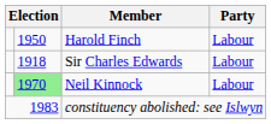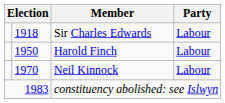rows swapped: Sir Charles Edwards <-> Harold Finch
Neil Kinnock | column 2: lightgreen background -> no background
